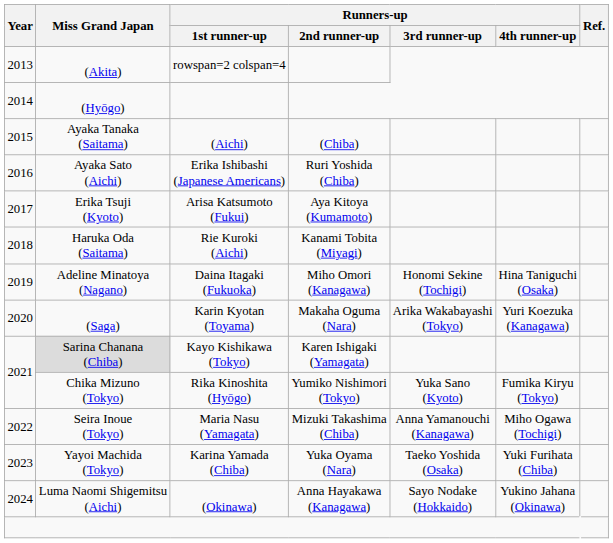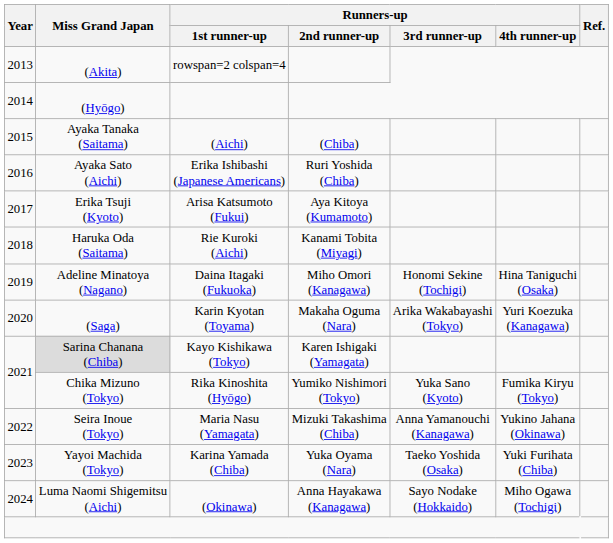Seira Inoue (Tokyo) | Runners-up / 4th runner-up: Miho Ogawa (Tochigi) -> Yukino Jahana (Okinawa)
Luma Naomi Shigemitsu (Aichi) | Runners-up / 4th runner-up: Yukino Jahana (Okinawa) -> Miho Ogawa (Tochigi)
